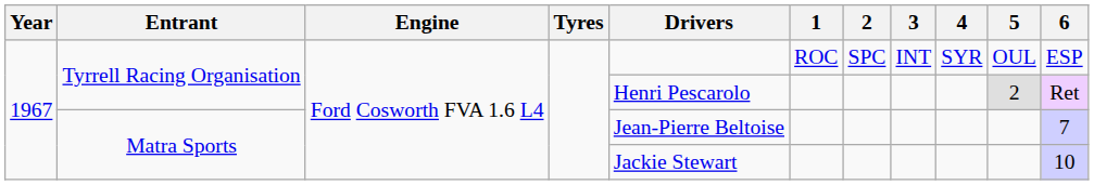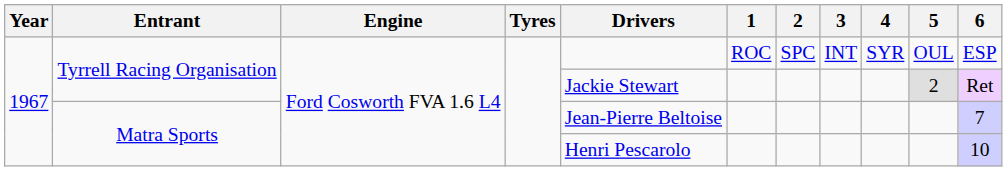row 3 | Drivers: Henri Pescarolo -> Jackie Stewart
row 5 | Drivers: Jackie Stewart -> Henri Pescarolo
